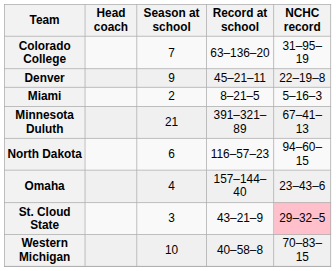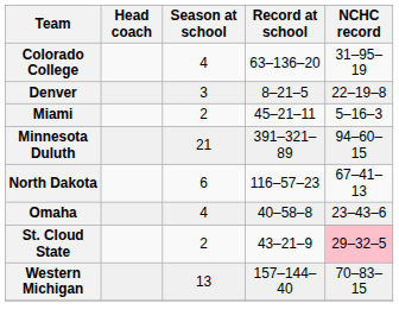Colorado College | Season at school: 7 -> 4
Denver | Season at school: 9 -> 3
Denver | Record at school: 45–21–11 -> 8–21–5
Miami | Record at school: 8–21–5 -> 45–21–11
Minnesota Duluth | NCHC record: 67–41–13 -> 94–60–15
North Dakota | NCHC record: 94–60–15 -> 67–41–13
Omaha | Record at school: 157–144–40 -> 40–58–8
St. Cloud State | Season at school: 3 -> 2
Western Michigan | Season at school: 10 -> 13
Western Michigan | Record at school: 40–58–8 -> 157–144–40
